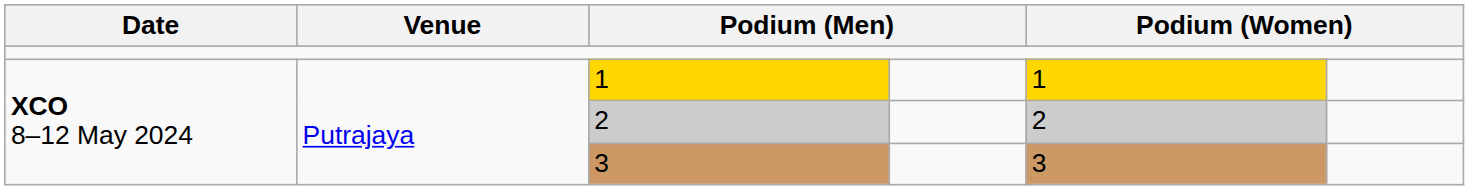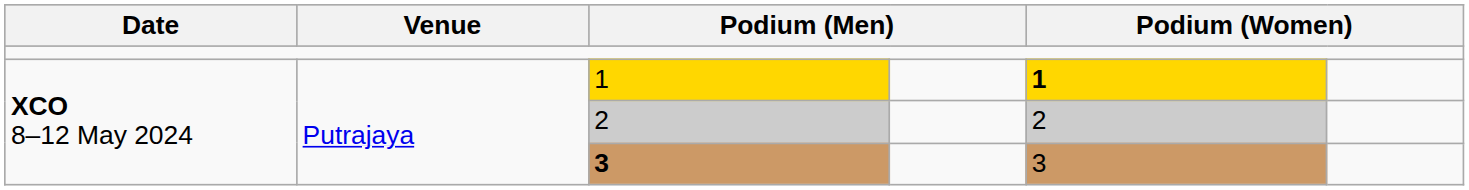row 3 | column 5: normal -> bold
row 5 | column 3: normal -> bold
